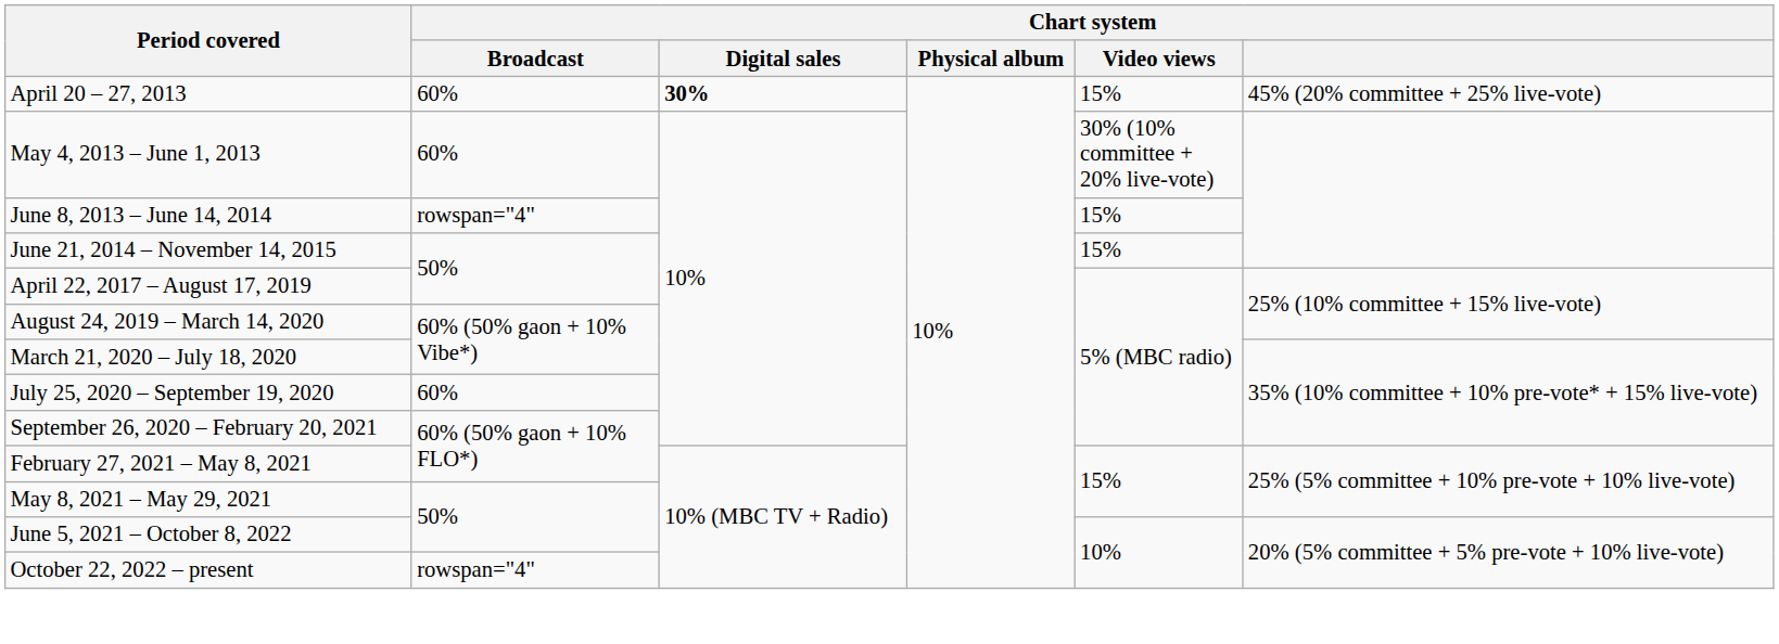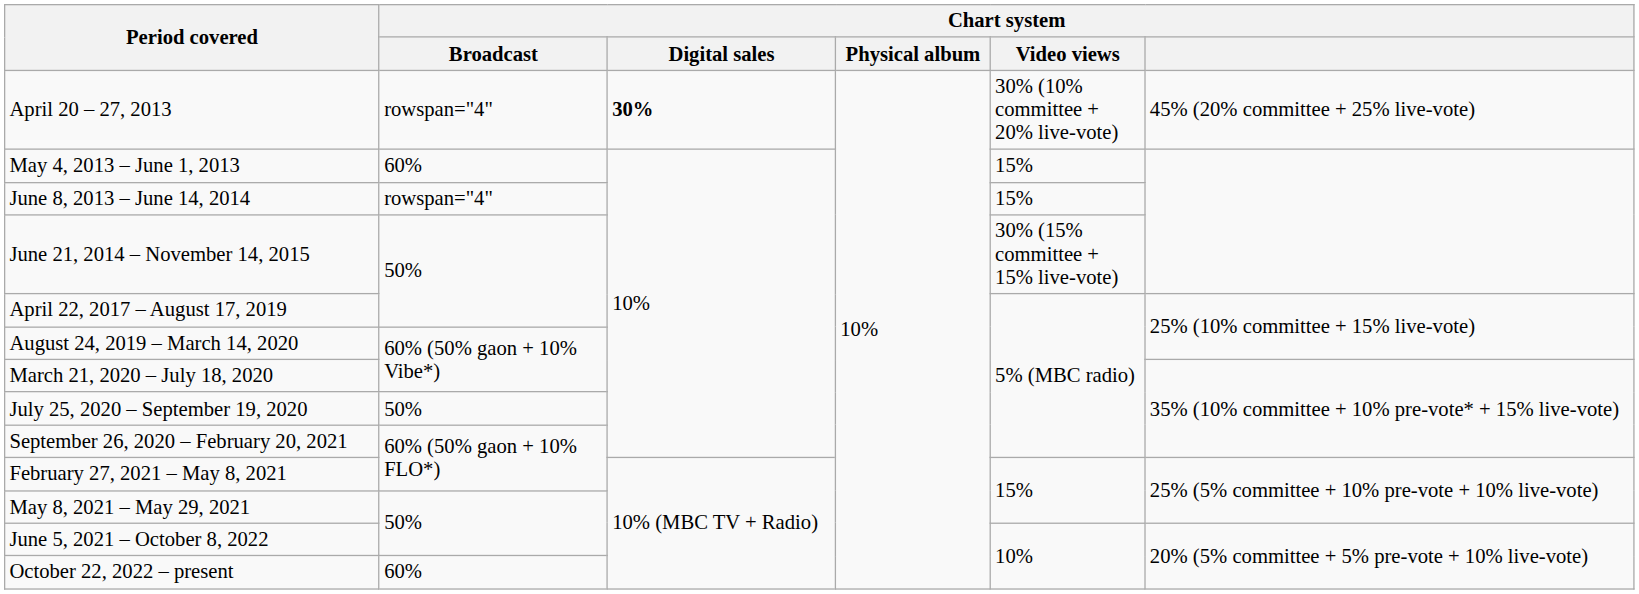April 20 – 27, 2013 | Chart system / Broadcast: 60% -> rowspan="4"
April 20 – 27, 2013 | Chart system / Video views: 15% -> 30% (10% committee + 20% live-vote)
May 4, 2013 – June 1, 2013 | Chart system / Video views: 30% (10% committee + 20% live-vote) -> 15%
June 21, 2014 – November 14, 2015 | Chart system / Video views: 15% -> 30% (15% committee + 15% live-vote)
July 25, 2020 – September 19, 2020 | Chart system / Broadcast: 60% -> 50%
October 22, 2022 – present | Chart system / Broadcast: rowspan="4" -> 60%
